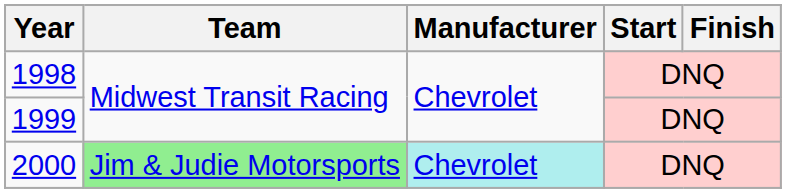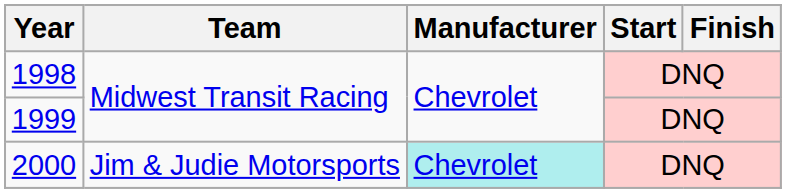2000 | Team: lightgreen background -> no background
